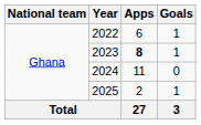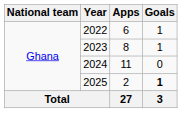2023 | Apps: bold -> normal
2025 | Goals: normal -> bold
